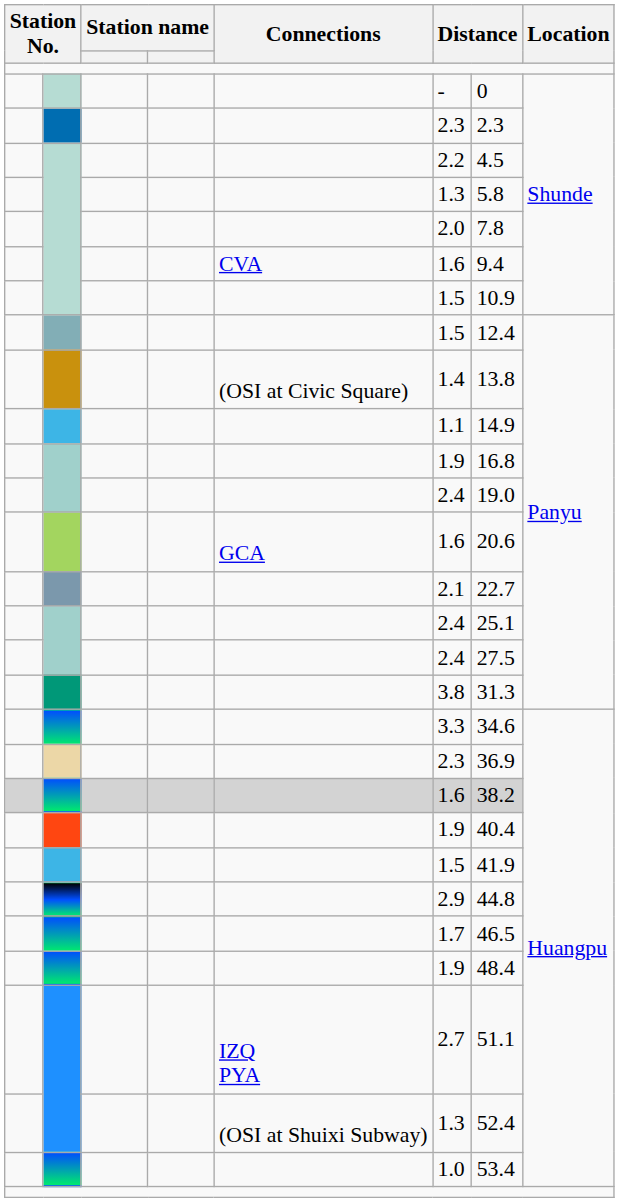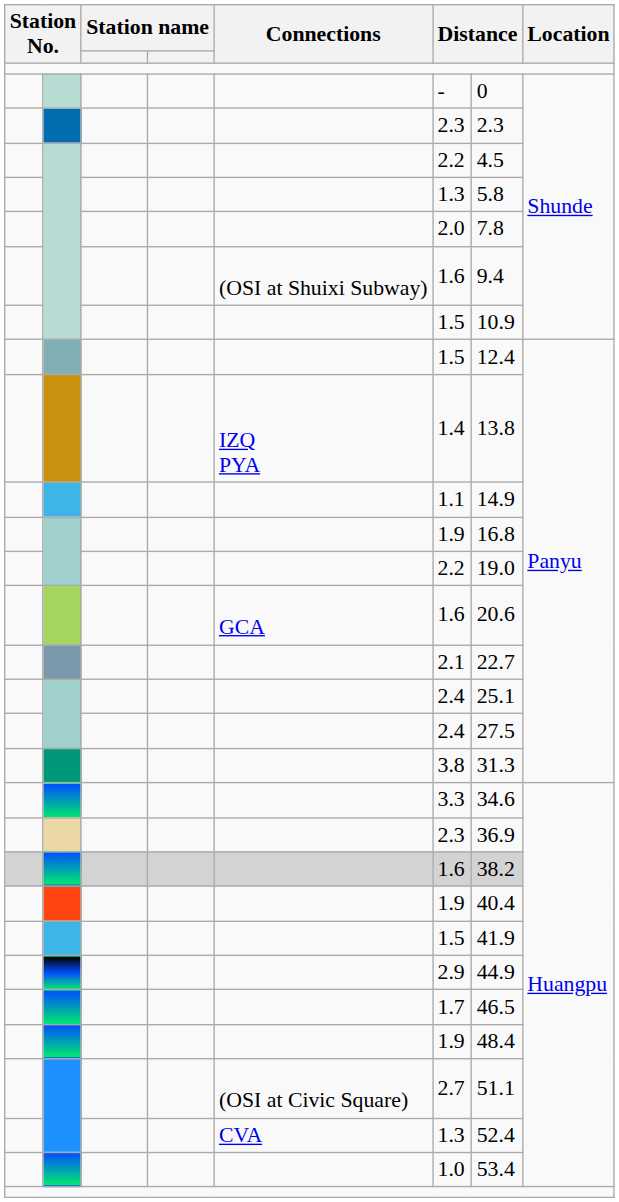row 9 | Connections: CVA -> (OSI at Shuixi Subway)
row 12 | Connections: (OSI at Civic Square) -> IZQ PYA
row 15 | column 6: 2.4 -> 2.2
row 26 | column 7: 44.8 -> 44.9
row 29 | Connections: IZQ PYA -> (OSI at Civic Square)
row 30 | Connections: (OSI at Shuixi Subway) -> CVA
